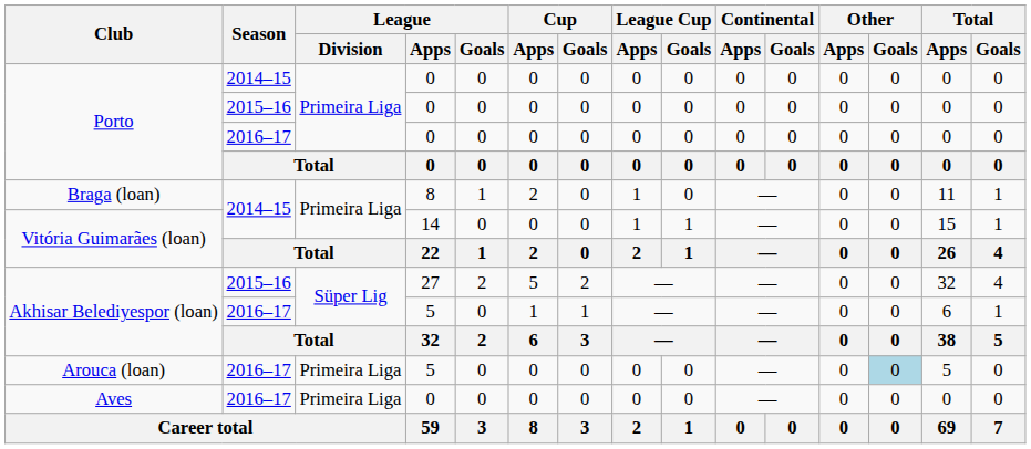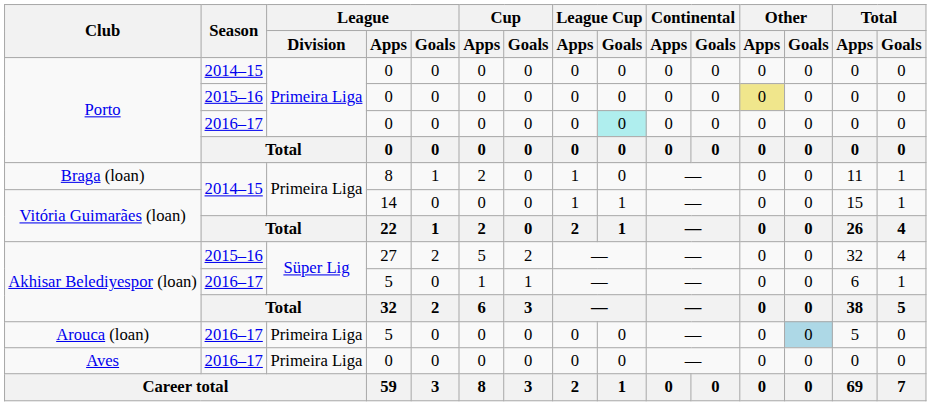Porto / 2015–16 | Other / Apps: no background -> khaki background
Porto / 2016–17 | League Cup / Goals: no background -> paleturquoise background
